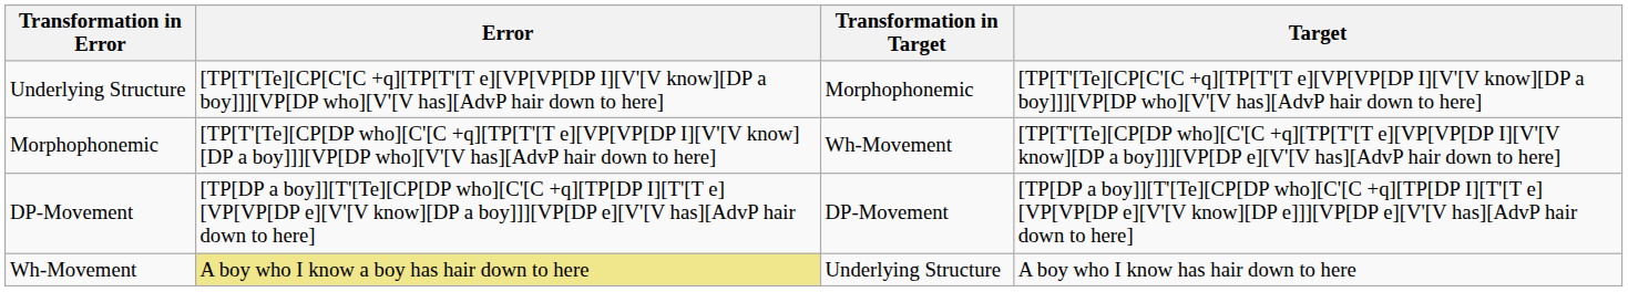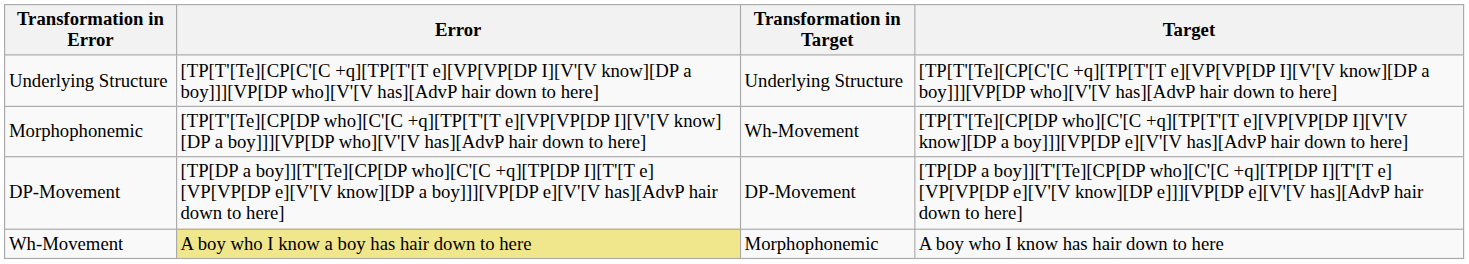row 2 | Transformation in Target: Morphophonemic -> Underlying Structure
row 5 | Transformation in Target: Underlying Structure -> Morphophonemic
